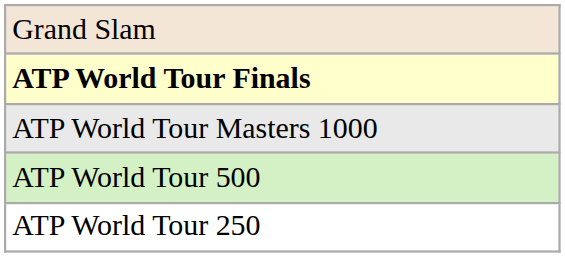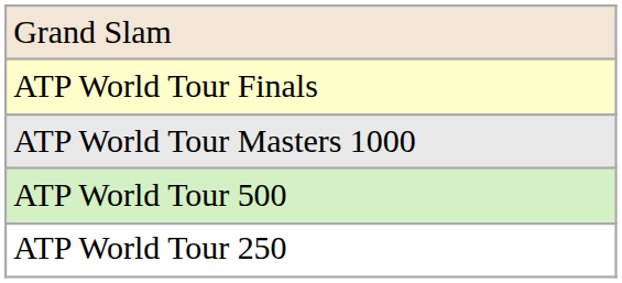row 2 | column 1: bold -> normal
